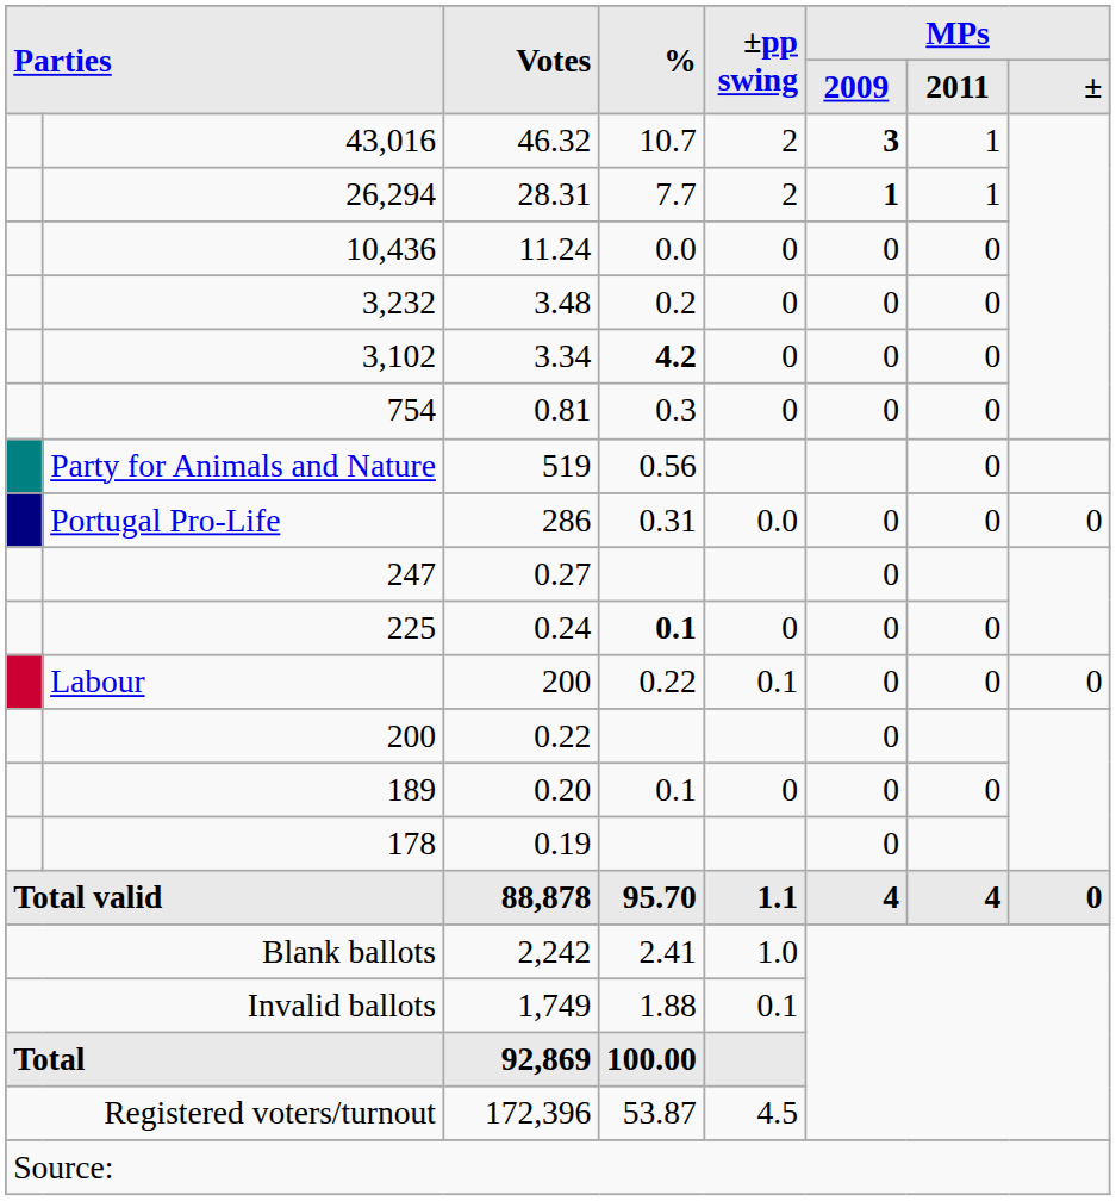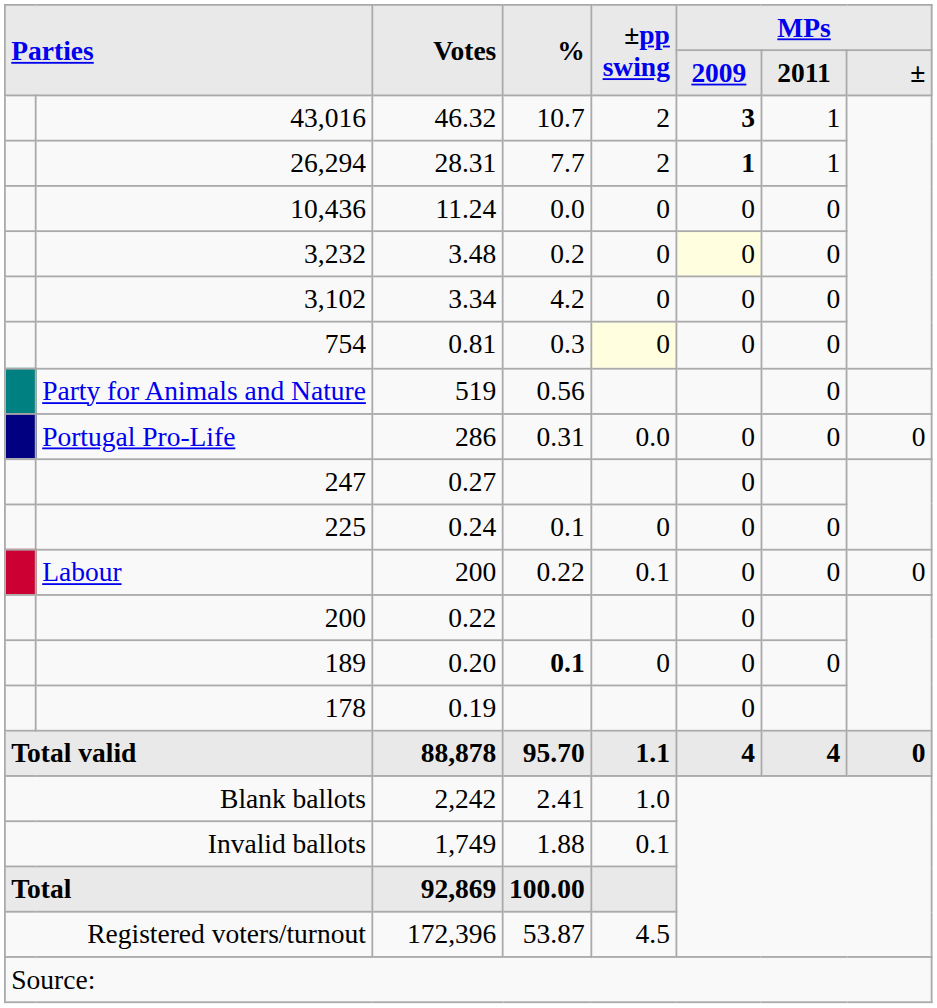3,232 | MPs / 2009: no background -> lightyellow background
3,102 | %: bold -> normal
754 | ±pp swing: no background -> lightyellow background
225 | %: bold -> normal
189 | %: normal -> bold
